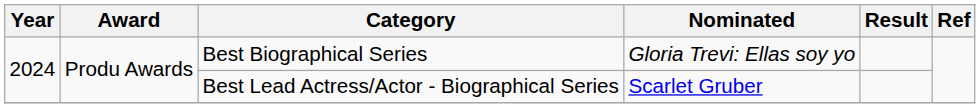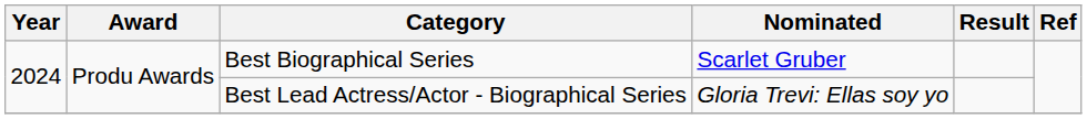Best Biographical Series | Nominated: Gloria Trevi: Ellas soy yo -> Scarlet Gruber
Best Lead Actress/Actor - Biographical Series | Nominated: Scarlet Gruber -> Gloria Trevi: Ellas soy yo
